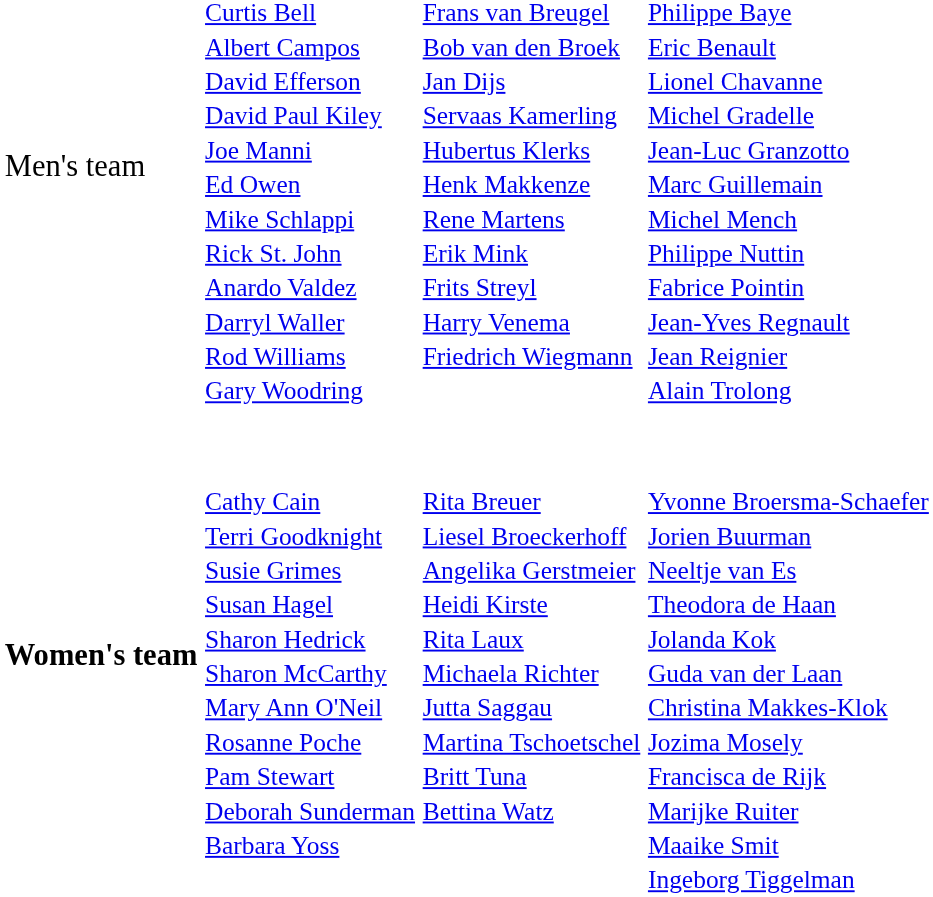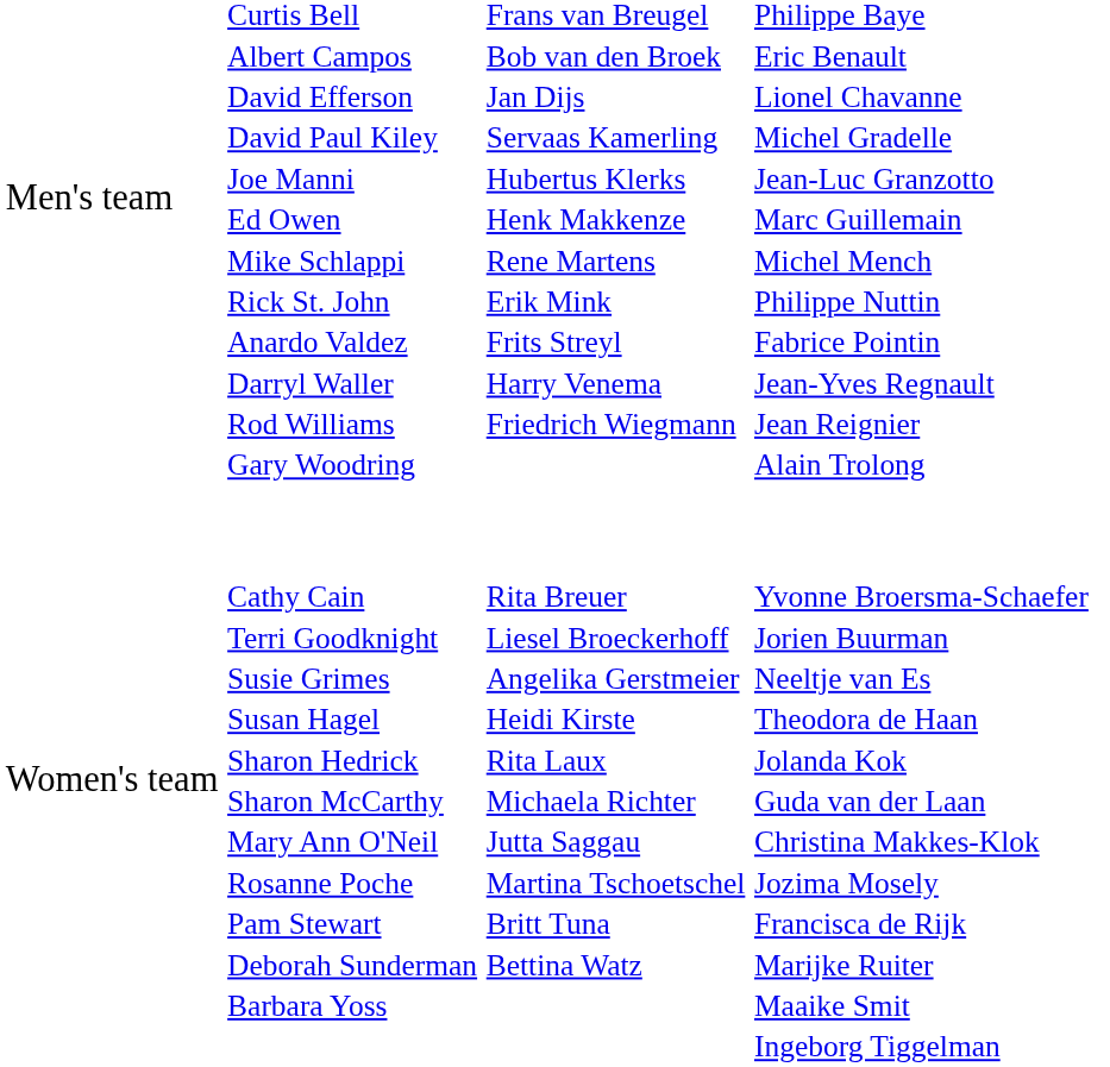Women's team | column 1: bold -> normal
